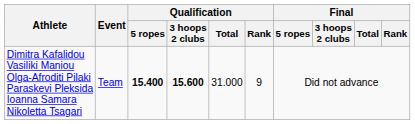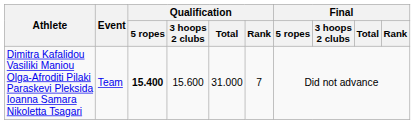row 3 | Qualification / 3 hoops 2 clubs: bold -> normal
row 3 | Qualification / Rank: 9 -> 7
